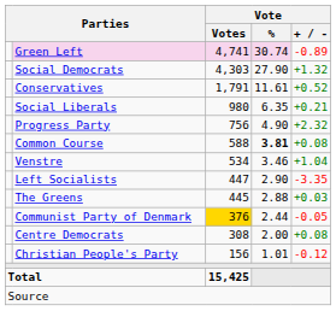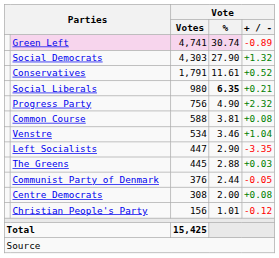Social Liberals | Vote / %: normal -> bold
Common Course | Vote / %: bold -> normal
Communist Party of Denmark | Vote / Votes: gold background -> no background
